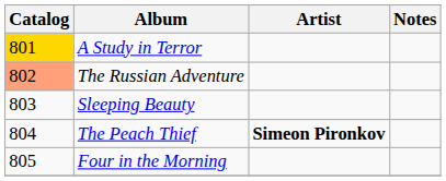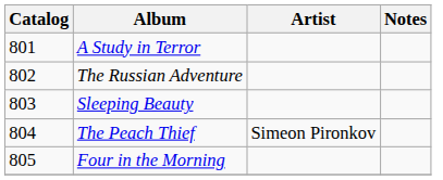A Study in Terror | Catalog: gold background -> no background
The Russian Adventure | Catalog: lightsalmon background -> no background
The Peach Thief | Artist: bold -> normal
